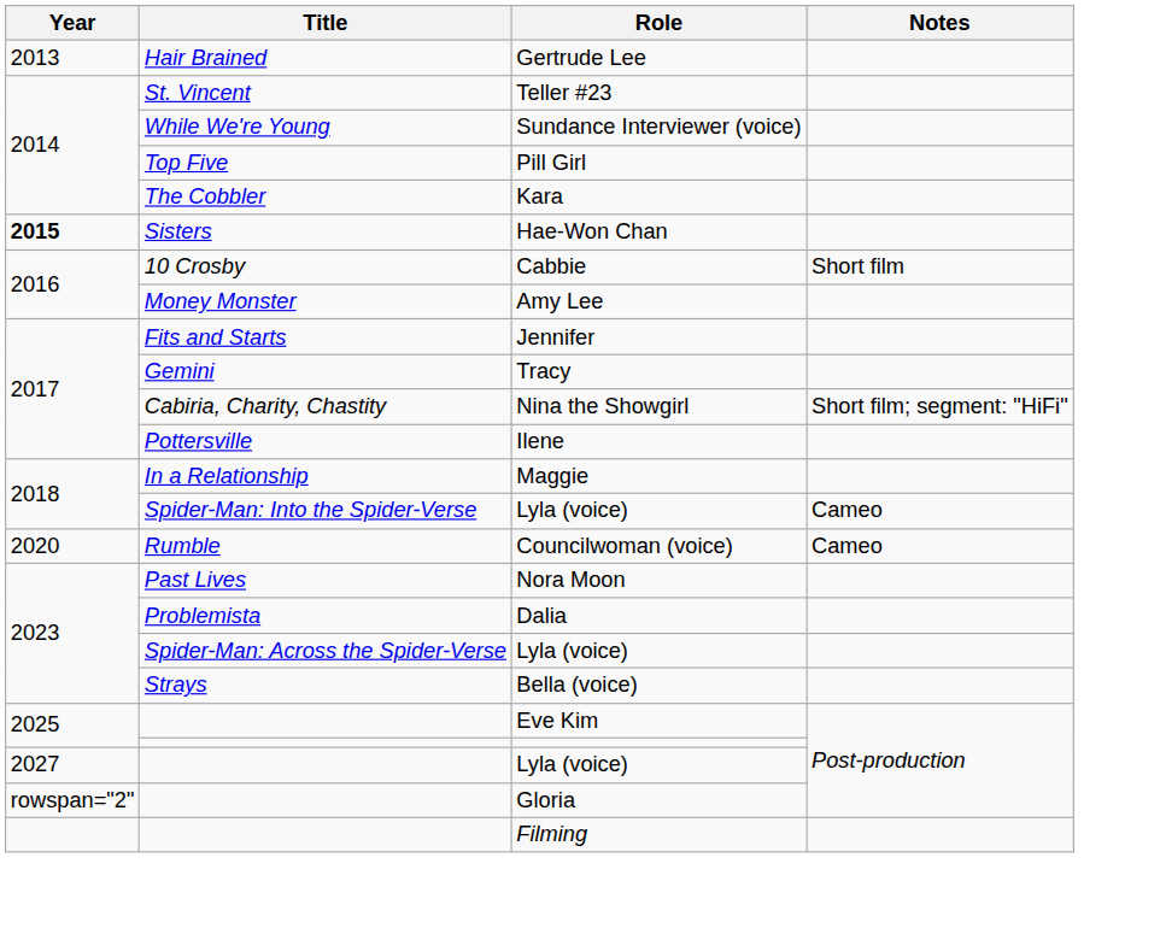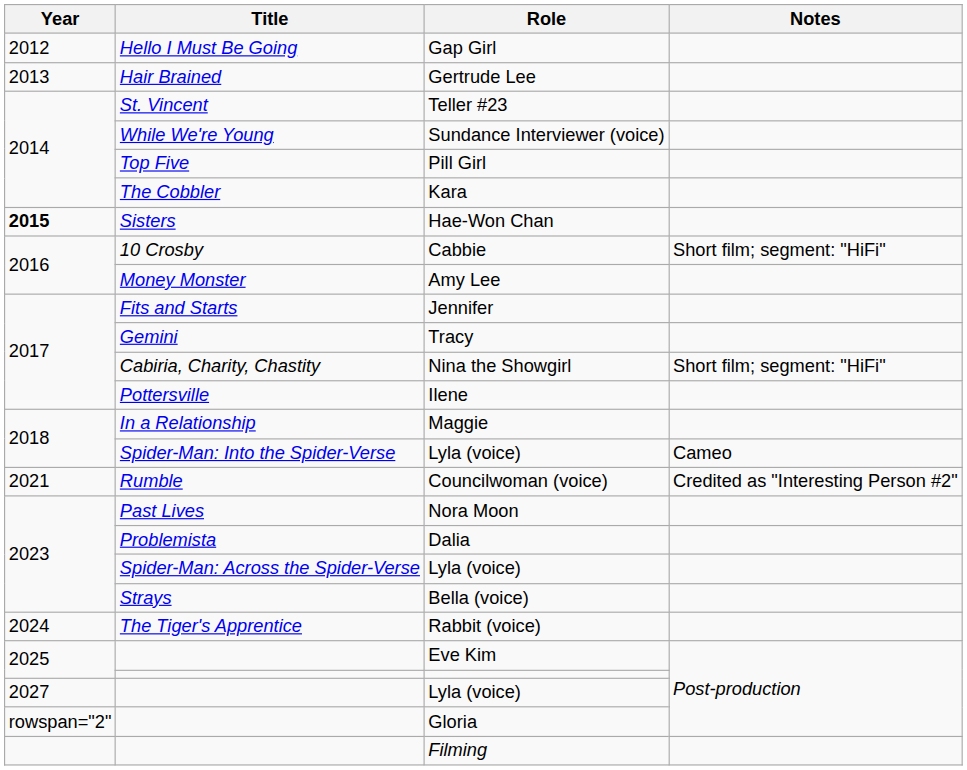+ row: 2012 | Hello I Must Be Going | Gap Girl
Cabbie | Notes: Short film -> Short film; segment: "HiFi"
Councilwoman (voice) | Year: 2020 -> 2021
Councilwoman (voice) | Notes: Cameo -> Credited as "Interesting Person #2"
+ row: 2024 | The Tiger's Apprentice | Rabbit (voice)
